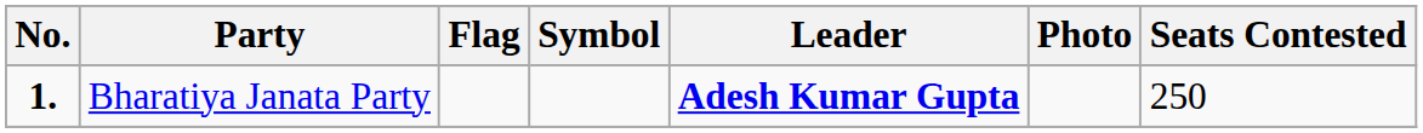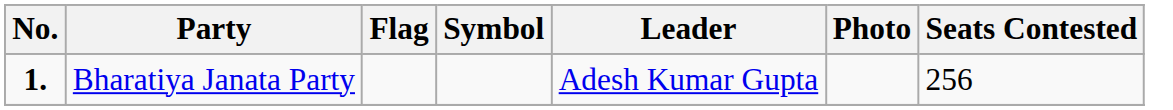Bharatiya Janata Party | Leader: bold -> normal
Bharatiya Janata Party | Seats Contested: 250 -> 256
